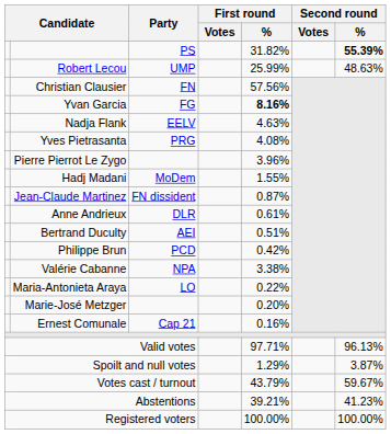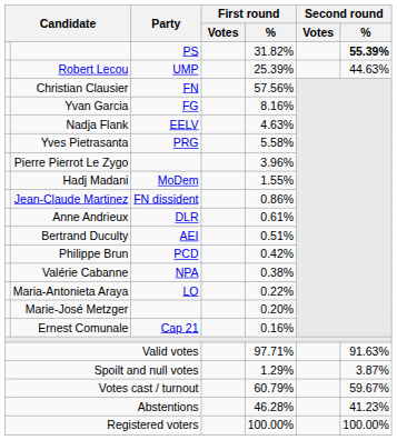Robert Lecou | First round / %: 25.99% -> 25.39%
Robert Lecou | Second round / %: 48.63% -> 44.63%
Yvan Garcia | First round / %: bold -> normal
Yves Pietrasanta | First round / %: 4.08% -> 5.58%
Jean-Claude Martinez | First round / %: 0.87% -> 0.86%
Valérie Cabanne | First round / %: 3.38% -> 0.38%
Valid votes | Second round / %: 96.13% -> 91.63%
Votes cast / turnout | First round / %: 43.79% -> 60.79%
Abstentions | First round / %: 39.21% -> 46.28%
